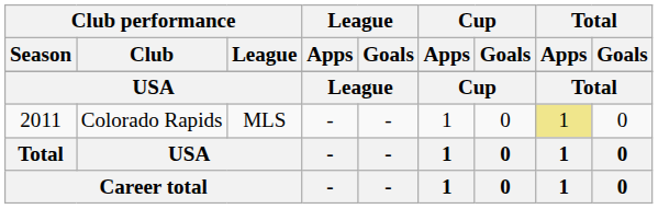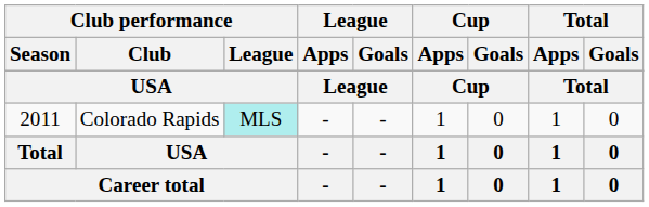Colorado Rapids | Club performance / League: no background -> paleturquoise background
Colorado Rapids | Total / Apps: khaki background -> no background
